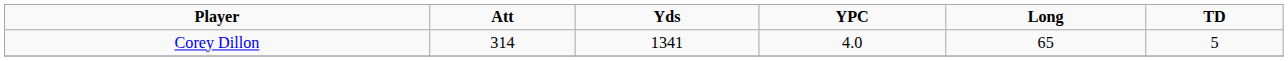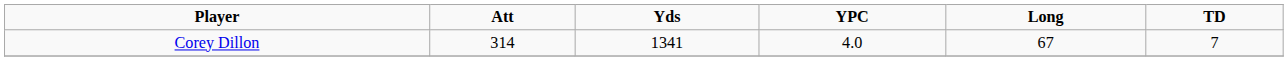Corey Dillon | Long: 65 -> 67
Corey Dillon | TD: 5 -> 7
